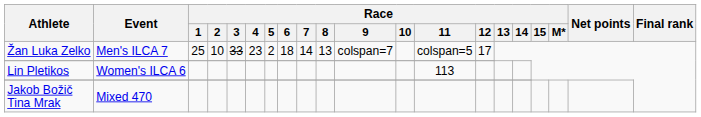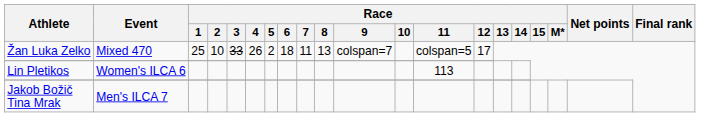Žan Luka Zelko | Event: Men's ILCA 7 -> Mixed 470
Žan Luka Zelko | Race / 4: 23 -> 26
Žan Luka Zelko | Race / 7: 14 -> 11
Jakob Božič Tina Mrak | Event: Mixed 470 -> Men's ILCA 7
